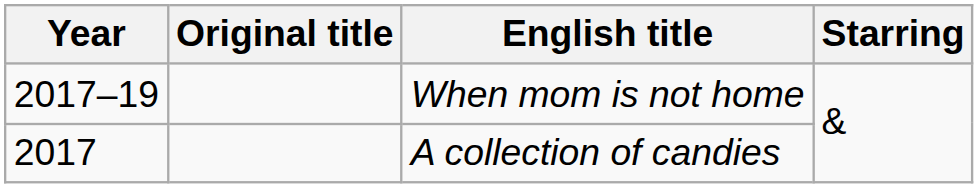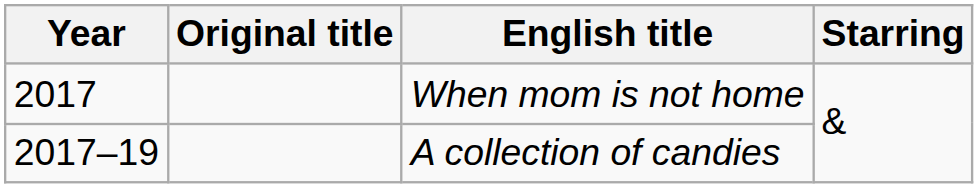When mom is not home | Year: 2017–19 -> 2017
A collection of candies | Year: 2017 -> 2017–19
